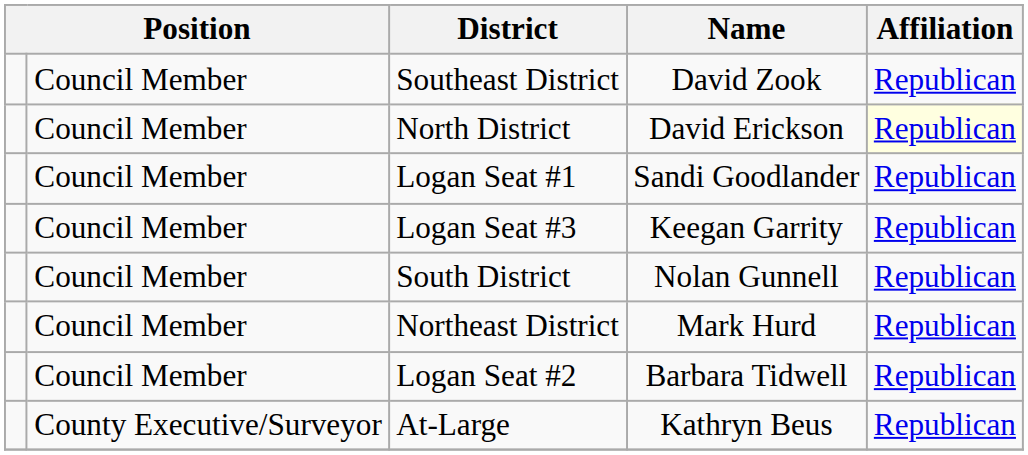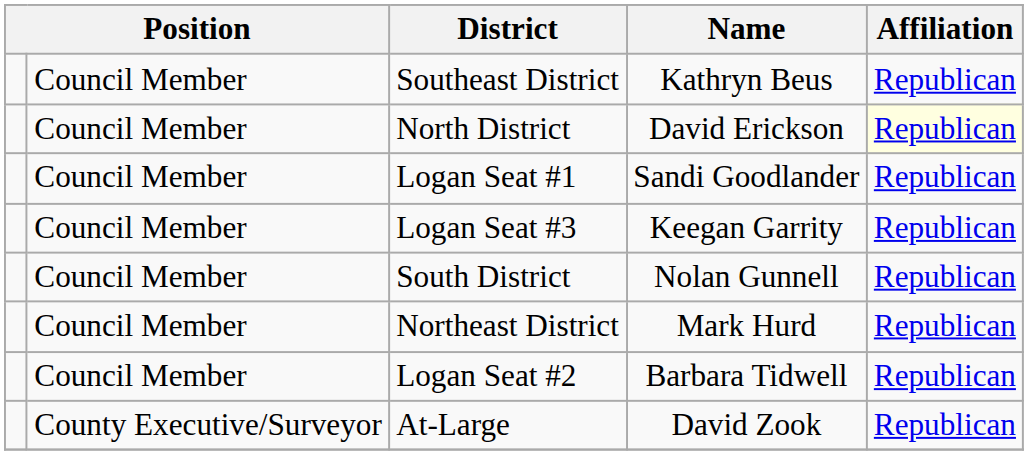Southeast District | Name: David Zook -> Kathryn Beus
At-Large | Name: Kathryn Beus -> David Zook
